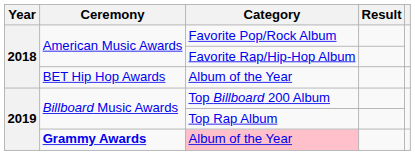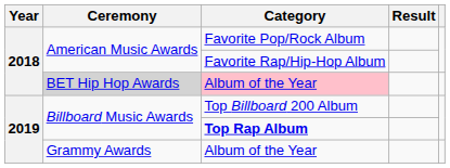BET Hip Hop Awards / Album of the Year | Ceremony: no background -> lightgrey background
BET Hip Hop Awards / Album of the Year | Category: no background -> pink background
Top Rap Album | Category: normal -> bold
Grammy Awards / Album of the Year | Ceremony: bold -> normal
Grammy Awards / Album of the Year | Category: pink background -> no background
